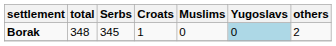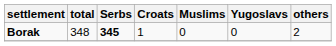Borak | Serbs: normal -> bold
Borak | Yugoslavs: lightblue background -> no background
